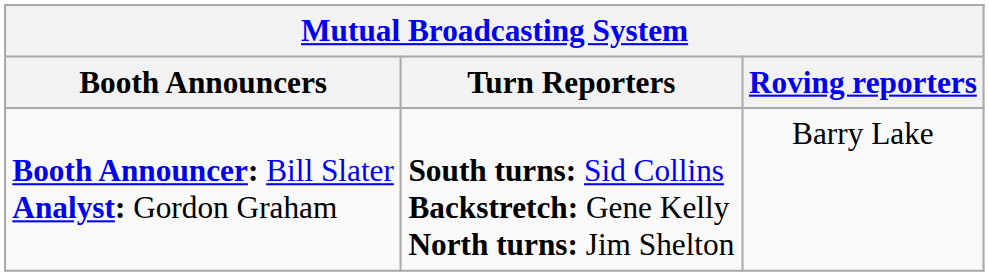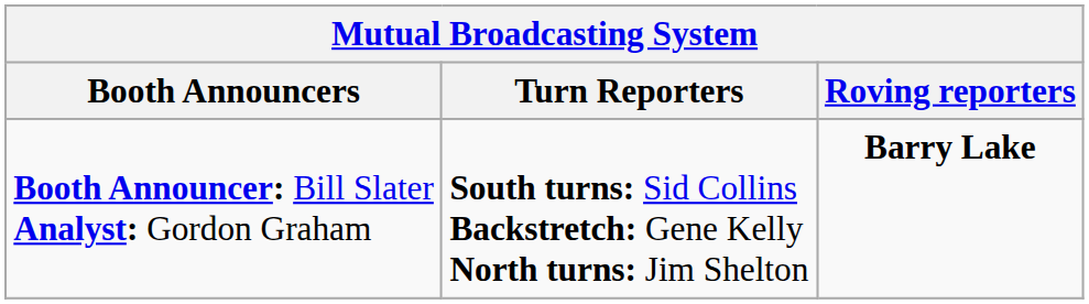Booth Announcer: Bill Slater Analyst: Gordon Graham | Roving reporters: normal -> bold
